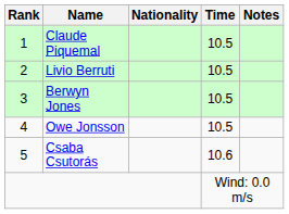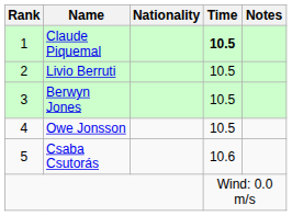Claude Piquemal | Time: normal -> bold
